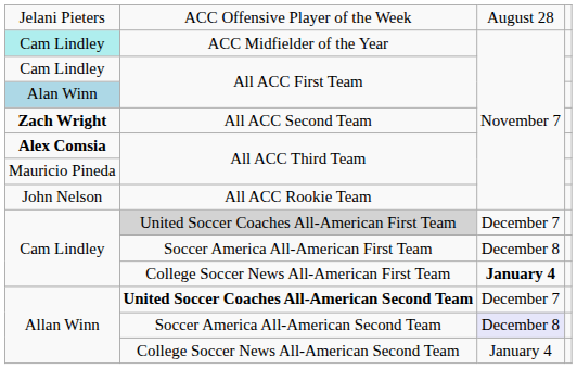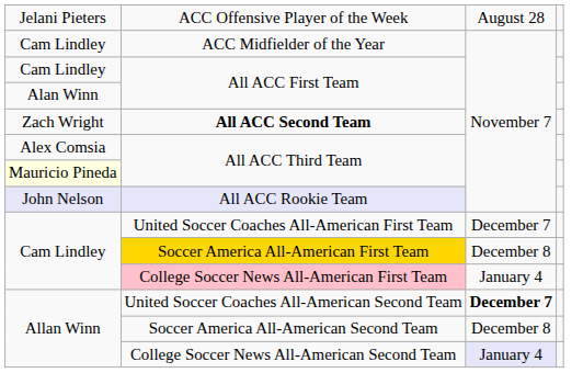ACC Midfielder of the Year | column 1: paleturquoise background -> no background
Alan Winn / All ACC First Team | column 1: lightblue background -> no background
All ACC Second Team | column 1: bold -> normal
All ACC Second Team | column 2: normal -> bold
Alex Comsia / All ACC Third Team | column 1: bold -> normal
Mauricio Pineda / All ACC Third Team | column 1: no background -> lightyellow background
All ACC Rookie Team | column 1: no background -> lavender background
All ACC Rookie Team | column 2: no background -> lavender background
United Soccer Coaches All-American First Team | column 2: lightgrey background -> no background
Soccer America All-American First Team | column 2: no background -> gold background
College Soccer News All-American First Team | column 2: no background -> pink background
College Soccer News All-American First Team | column 3: bold -> normal
United Soccer Coaches All-American Second Team | column 2: bold -> normal
United Soccer Coaches All-American Second Team | column 3: normal -> bold
Soccer America All-American Second Team | column 3: lavender background -> no background
College Soccer News All-American Second Team | column 3: no background -> lavender background
